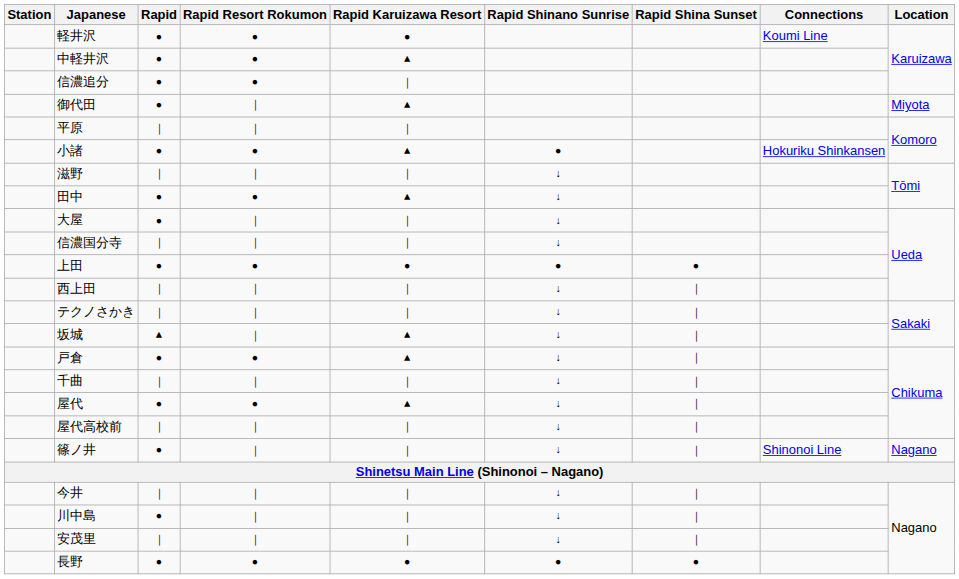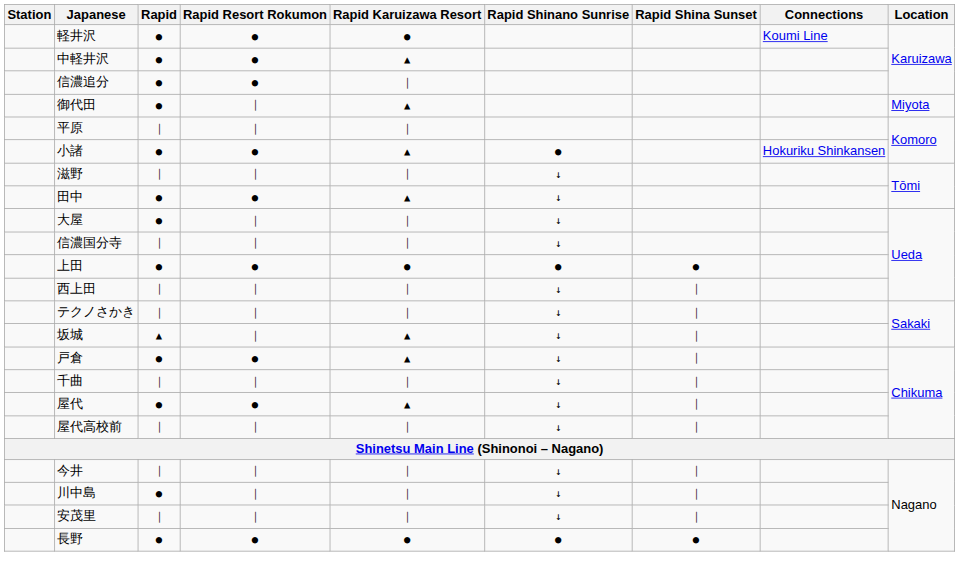- row: 篠ノ井 | ● | ｜ | ｜ | ↓ | ｜ | Shinonoi Line | Nagano
